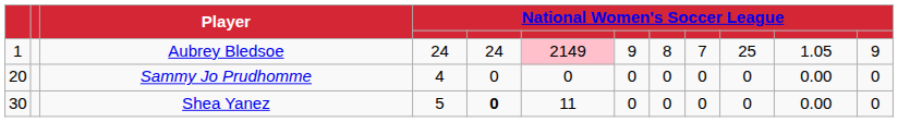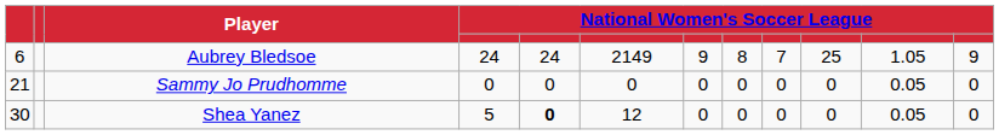Aubrey Bledsoe | column 1: 1 -> 6
Aubrey Bledsoe | column 6: pink background -> no background
Sammy Jo Prudhomme | column 1: 20 -> 21
Sammy Jo Prudhomme | column 4: 4 -> 0
Sammy Jo Prudhomme | column 11: 0.00 -> 0.05
Shea Yanez | column 6: 11 -> 12
Shea Yanez | column 11: 0.00 -> 0.05
